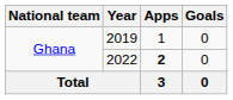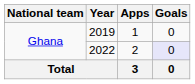2022 | Apps: bold -> normal
2022 | Goals: no background -> lavender background
